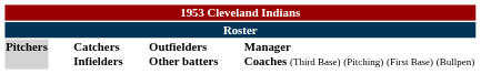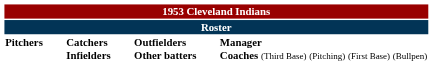Pitchers | column 1: lightgrey background -> no background
